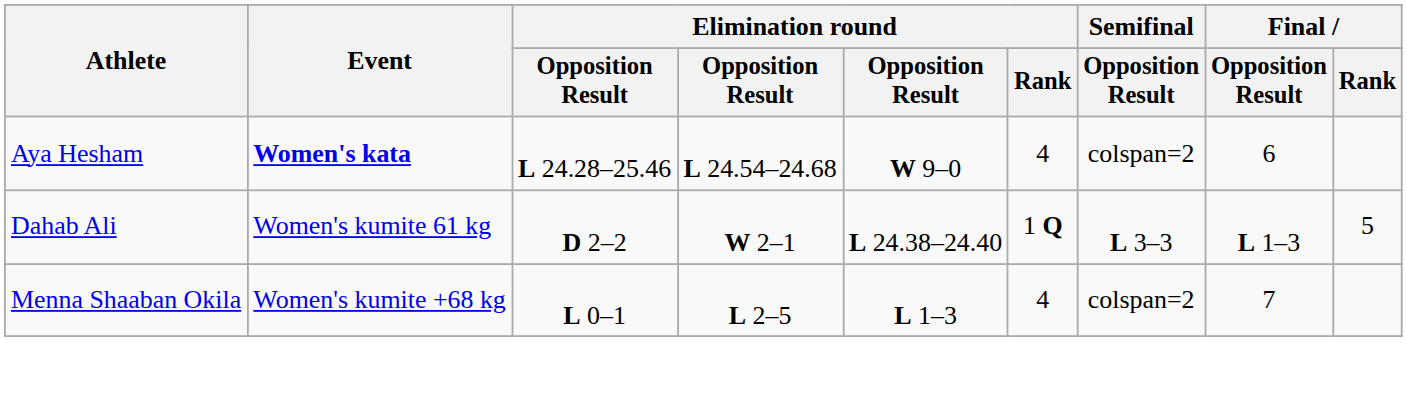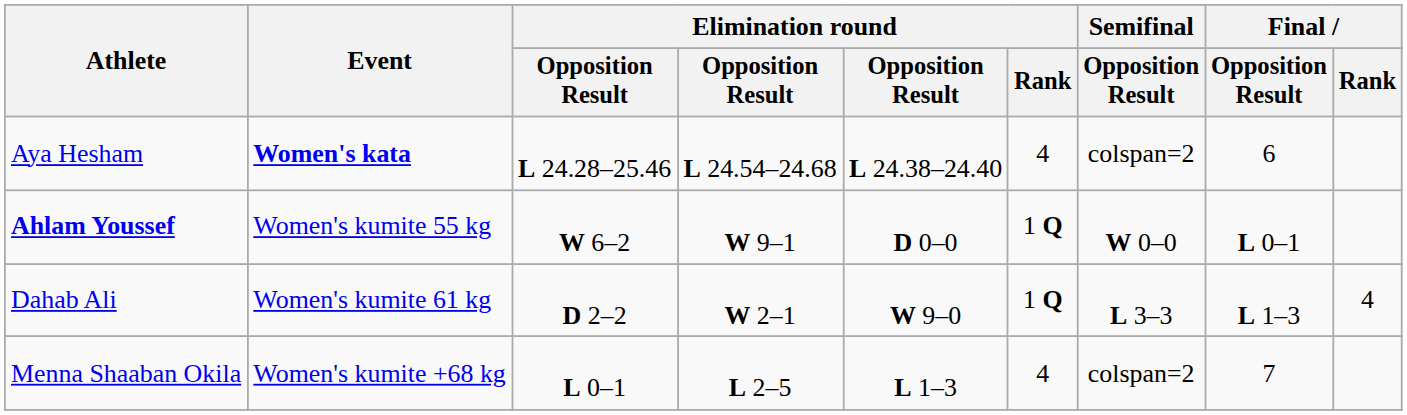Aya Hesham | column 5: W 9–0 -> L 24.38–24.40
+ row: Ahlam Youssef | Women's kumite 55 kg | W 6–2 | W 9–1 | D 0–0 | 1 Q | W 0–0 | L 0–1
Dahab Ali | column 5: L 24.38–24.40 -> W 9–0
Dahab Ali | Final / Rank: 5 -> 4
